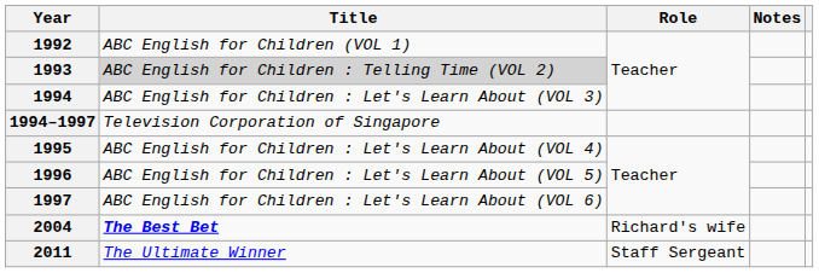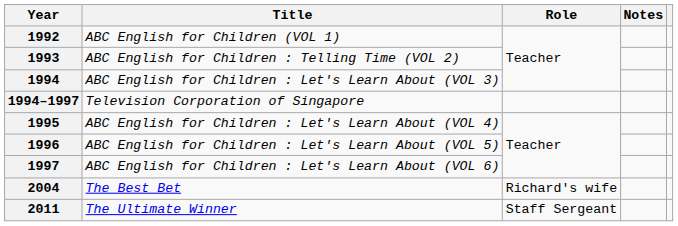1993 | Title: lightgrey background -> no background
2004 | Title: bold -> normal
